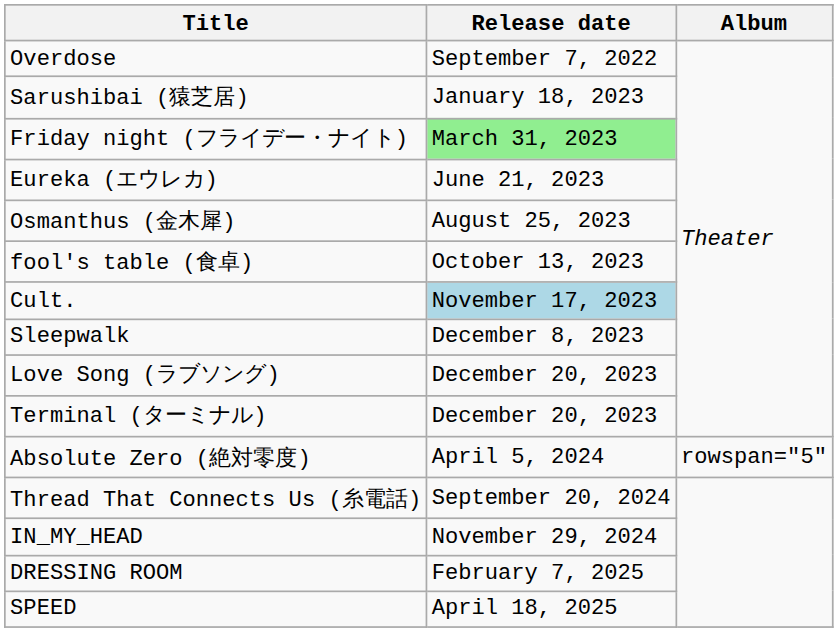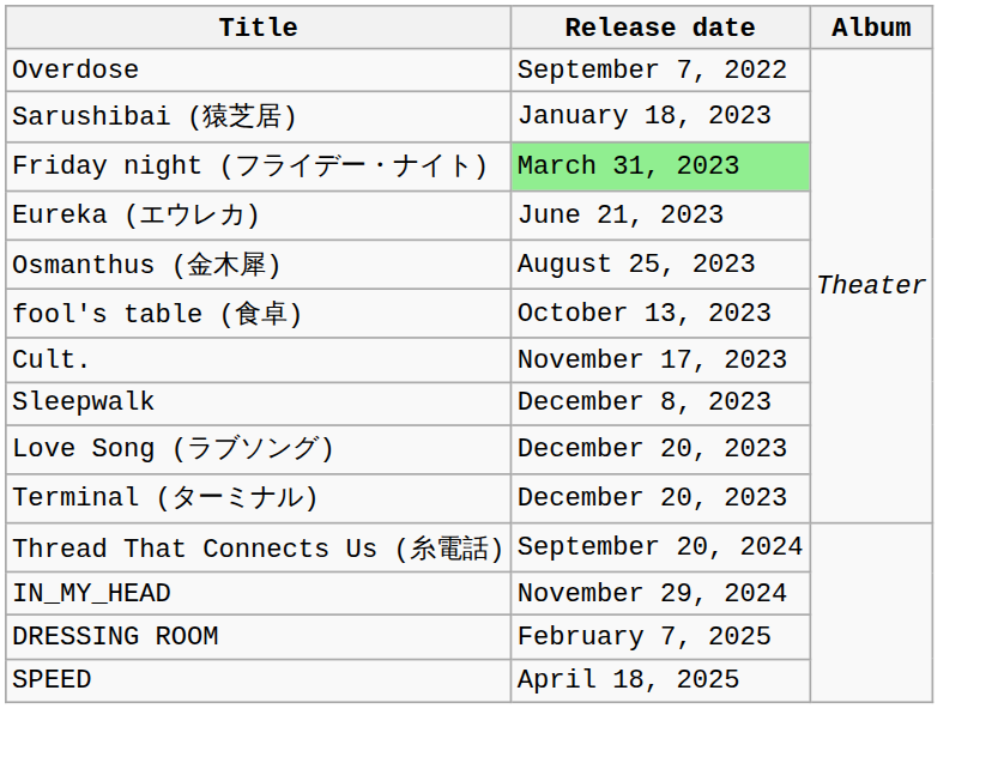Cult. | Release date: lightblue background -> no background
- row: Absolute Zero (絶対零度) | April 5, 2024 | rowspan="5"
